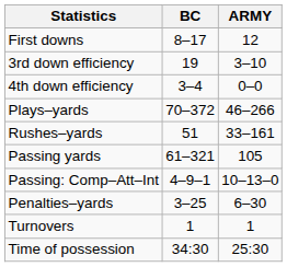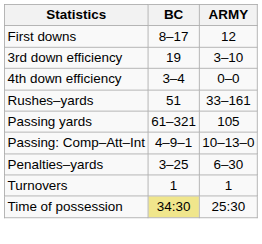- row: Plays–yards | 70–372 | 46–266
Time of possession | BC: no background -> khaki background
